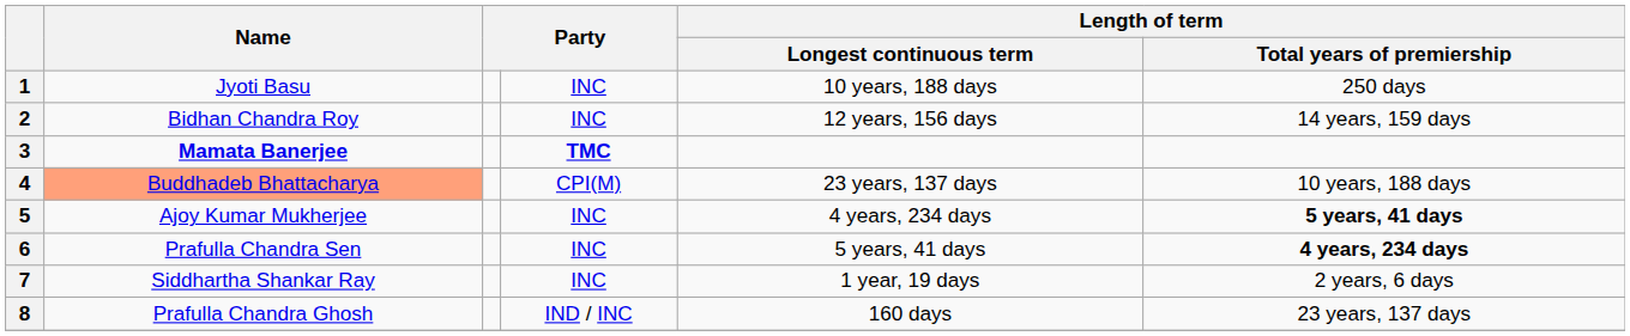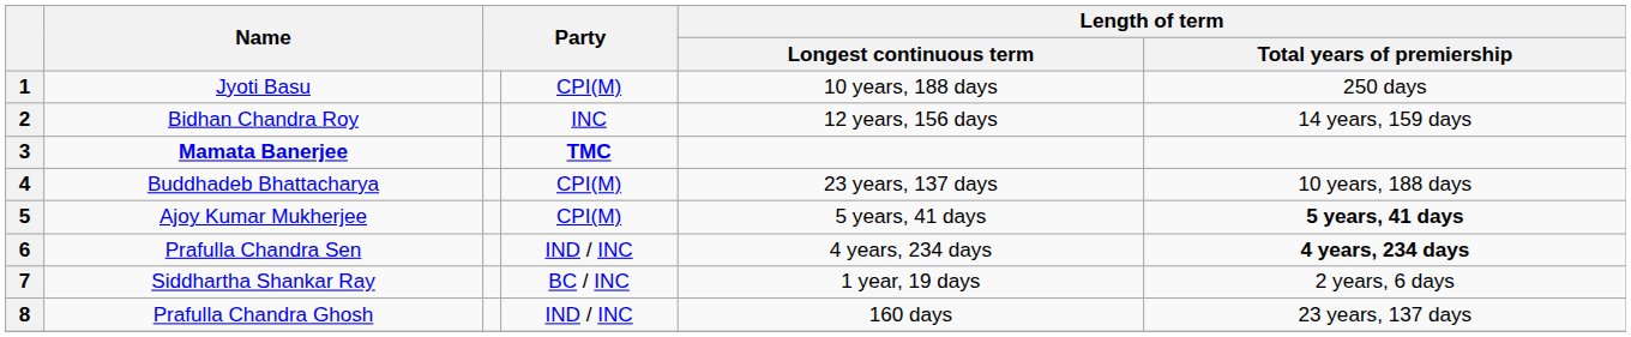1 | column 4: INC -> CPI(M)
4 | Name: lightsalmon background -> no background
5 | column 4: INC -> CPI(M)
5 | Length of term / Longest continuous term: 4 years, 234 days -> 5 years, 41 days
6 | column 4: INC -> IND / INC
6 | Length of term / Longest continuous term: 5 years, 41 days -> 4 years, 234 days
7 | column 4: INC -> BC / INC
